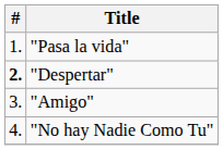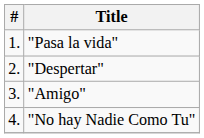"Despertar" | #: bold -> normal
